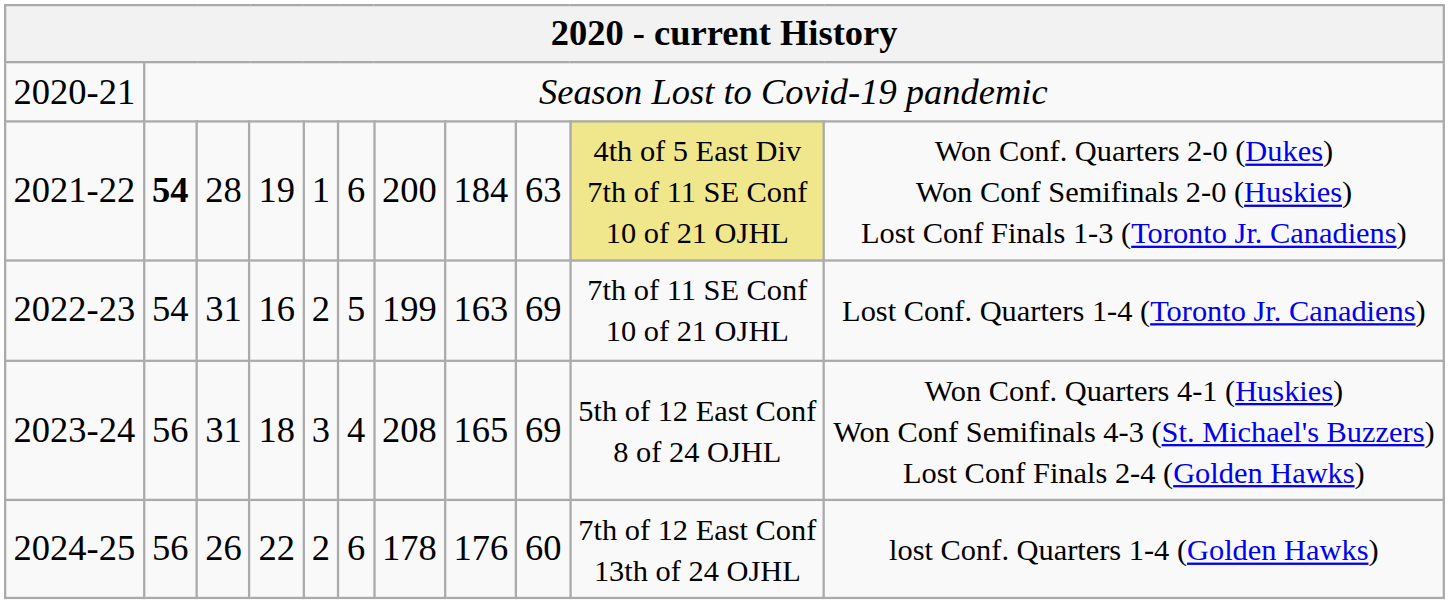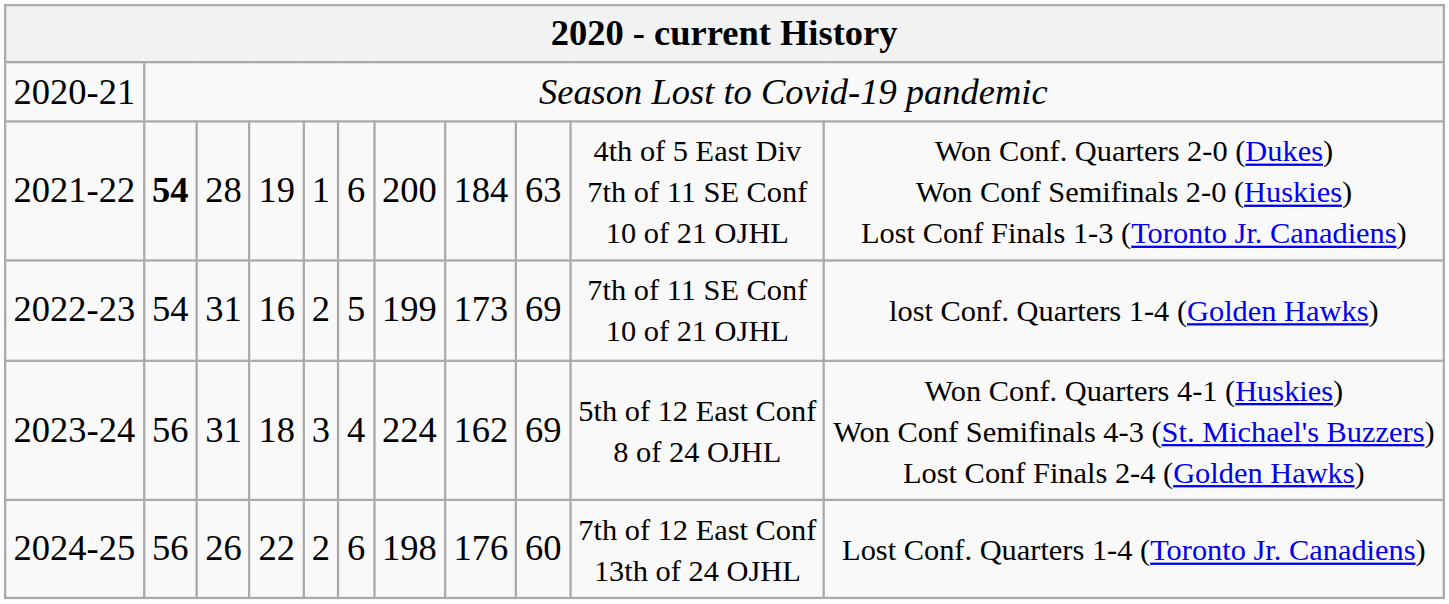2021-22 | column 10: khaki background -> no background
2022-23 | column 8: 163 -> 173
2022-23 | column 11: Lost Conf. Quarters 1-4 (Toronto Jr. Canadiens) -> lost Conf. Quarters 1-4 (Golden Hawks)
2023-24 | column 7: 208 -> 224
2023-24 | column 8: 165 -> 162
2024-25 | column 7: 178 -> 198
2024-25 | column 11: lost Conf. Quarters 1-4 (Golden Hawks) -> Lost Conf. Quarters 1-4 (Toronto Jr. Canadiens)
